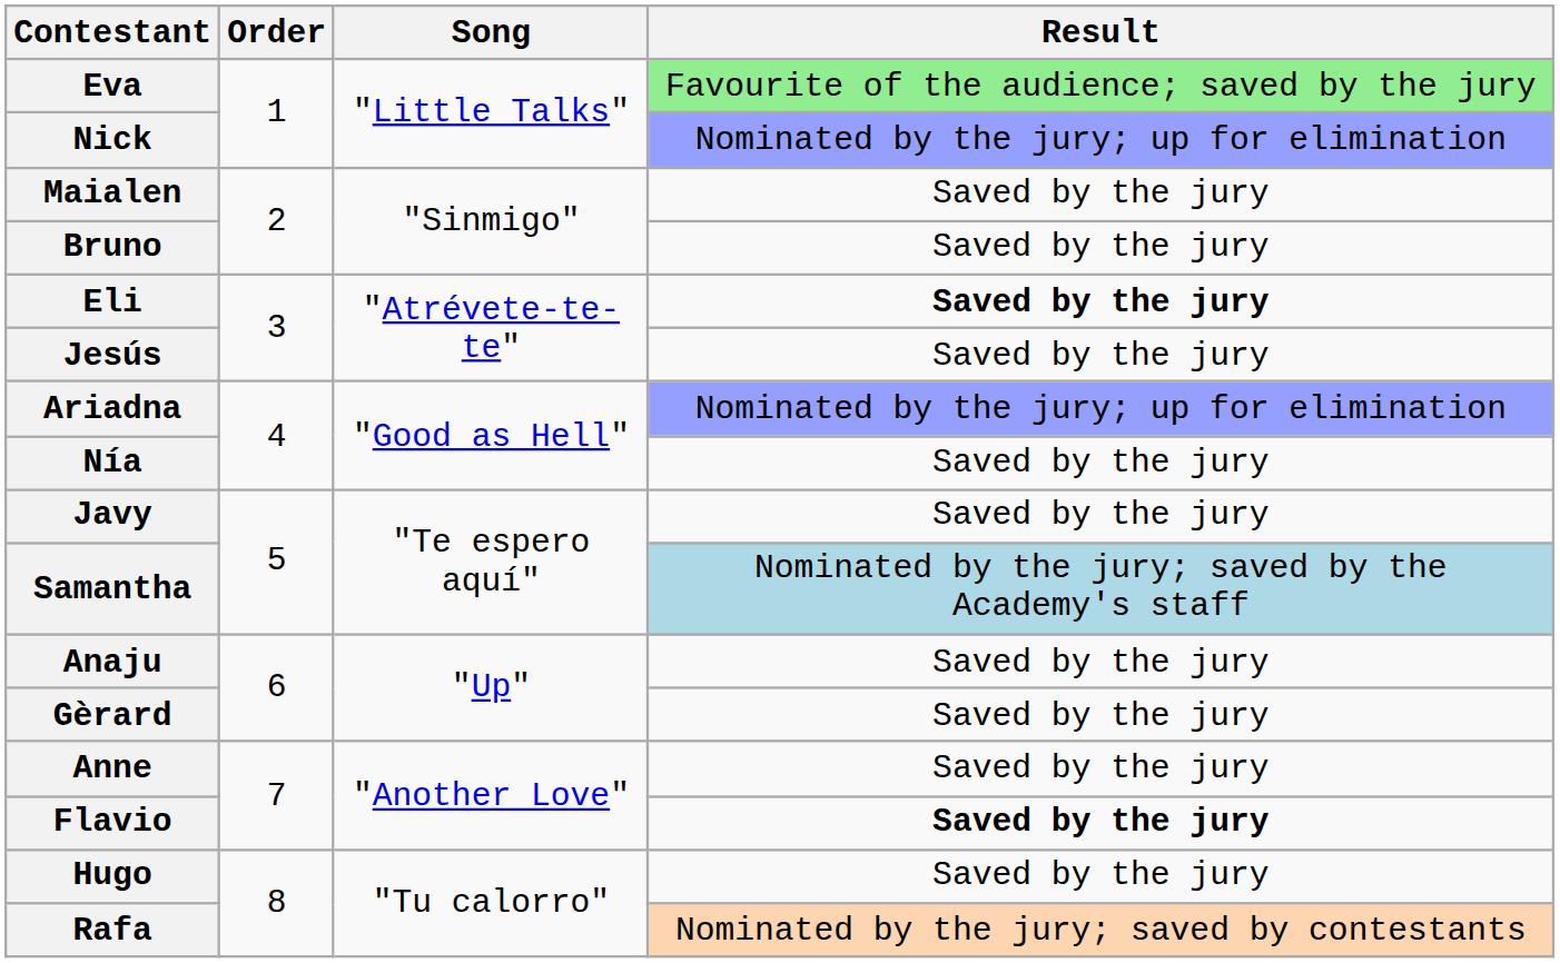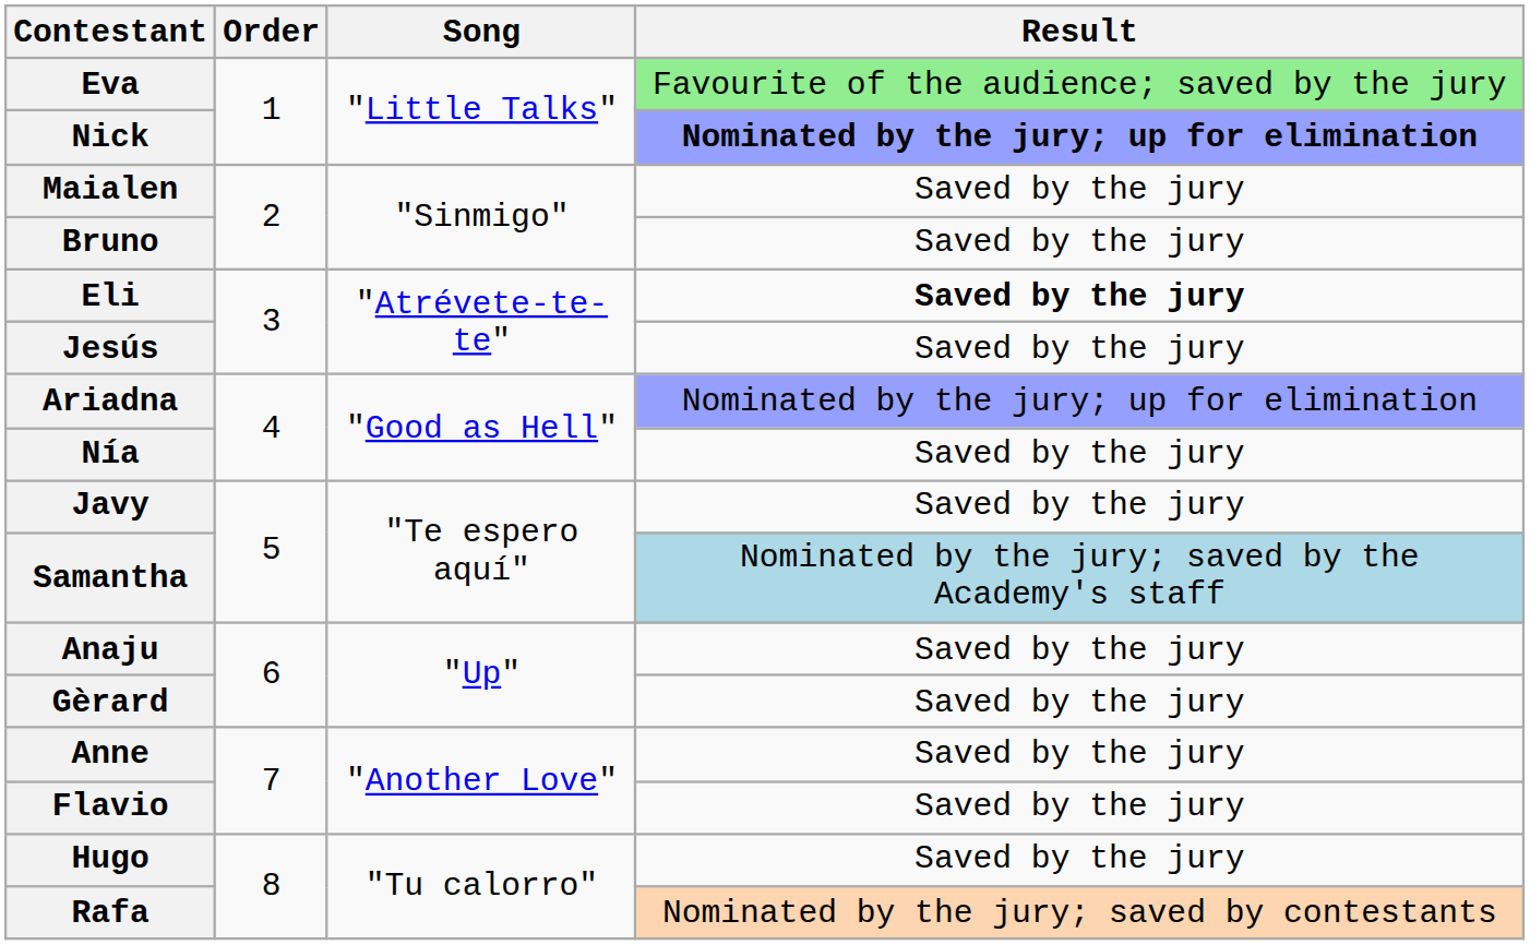Nick | Result: normal -> bold
Flavio | Result: bold -> normal
